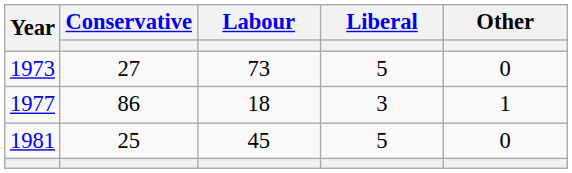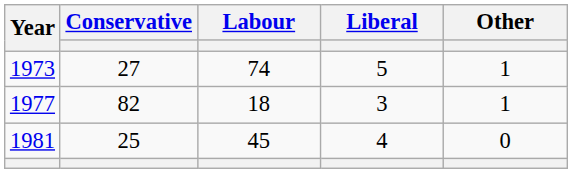1973 | Labour: 73 -> 74
1973 | Other: 0 -> 1
1977 | Conservative: 86 -> 82
1981 | Liberal: 5 -> 4
